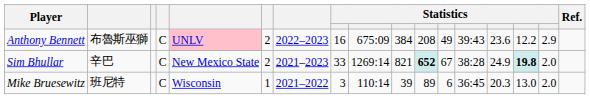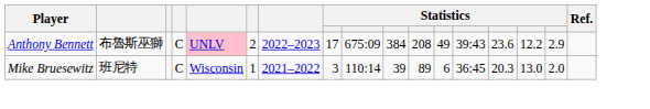Anthony Bennett | column 8: 16 -> 17
- row: Sim Bhullar | 辛巴 | C | New Mexico State | 2 | 2021–2023 | 33 | 1269:14 | 821 | 652 | 67 | 38:28 | 24.9 | 19.8 | 2.0
